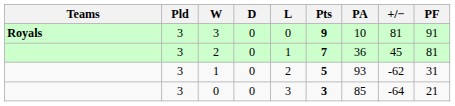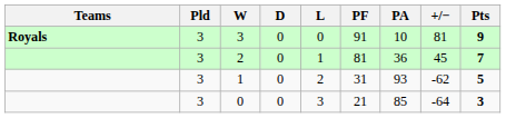columns swapped: PF <-> Pts
